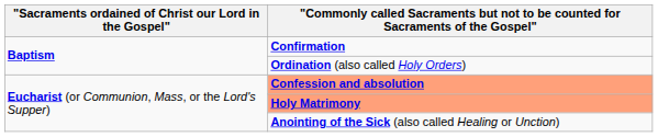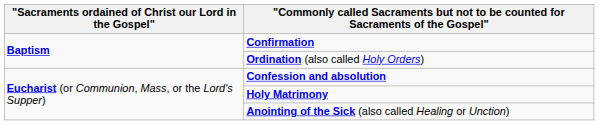Confession and absolution | column 2: lightsalmon background -> no background
Holy Matrimony | column 2: lightsalmon background -> no background
